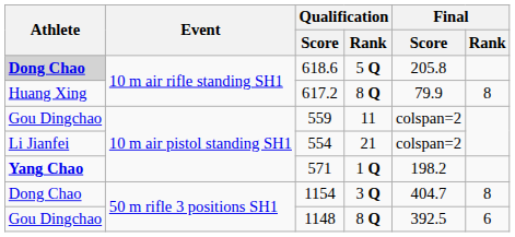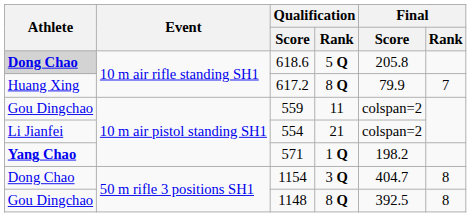617.2 | Final / Rank: 8 -> 7
1148 | Final / Rank: 6 -> 8
